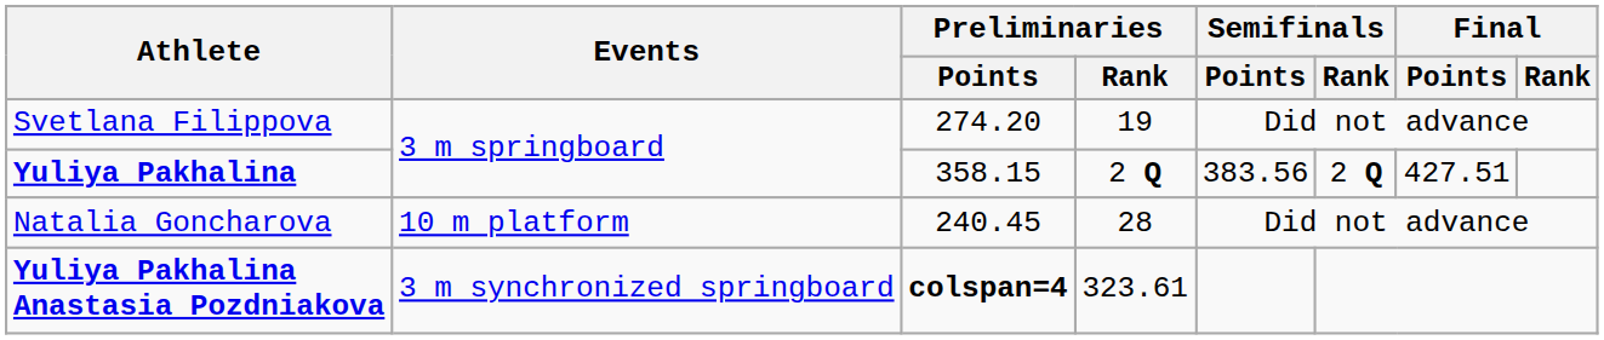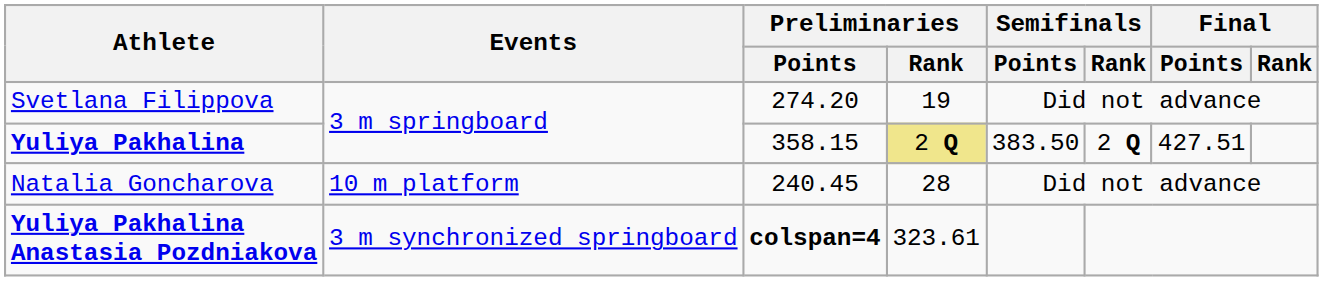Yuliya Pakhalina | Preliminaries / Rank: no background -> khaki background
Yuliya Pakhalina | Semifinals / Points: 383.56 -> 383.50
